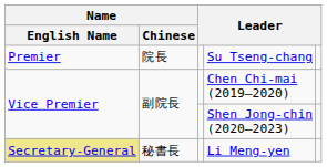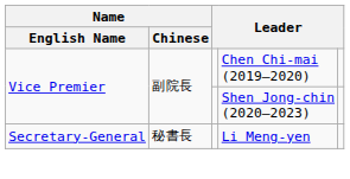- row: Premier | 院長 | Su Tseng-chang
Li Meng-yen | Name / English Name: khaki background -> no background
